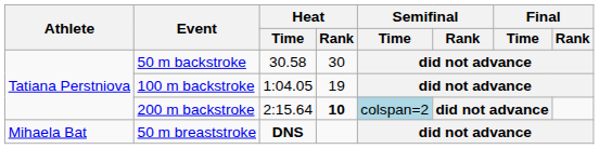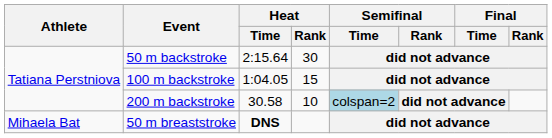50 m backstroke | Heat / Time: 30.58 -> 2:15.64
100 m backstroke | Heat / Rank: 19 -> 15
200 m backstroke | Heat / Time: 2:15.64 -> 30.58
200 m backstroke | Heat / Rank: bold -> normal
